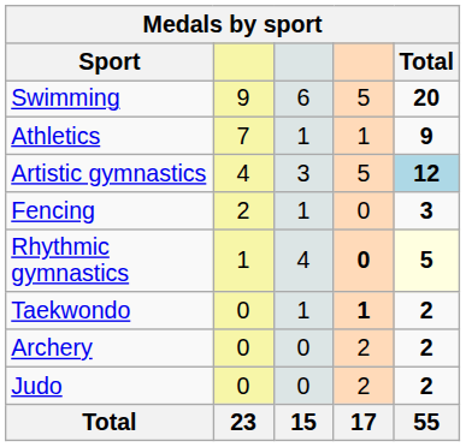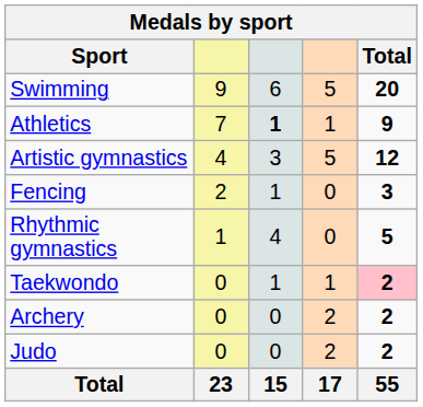Athletics | column 3: normal -> bold
Artistic gymnastics | Total: lightblue background -> no background
Rhythmic gymnastics | column 4: bold -> normal
Rhythmic gymnastics | Total: lightyellow background -> no background
Taekwondo | column 4: bold -> normal
Taekwondo | Total: no background -> pink background
